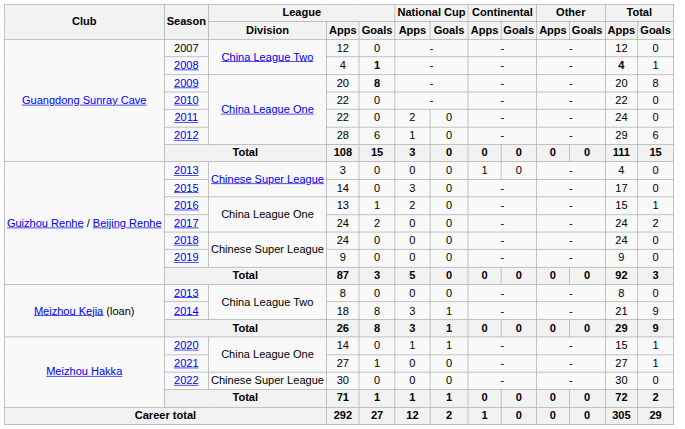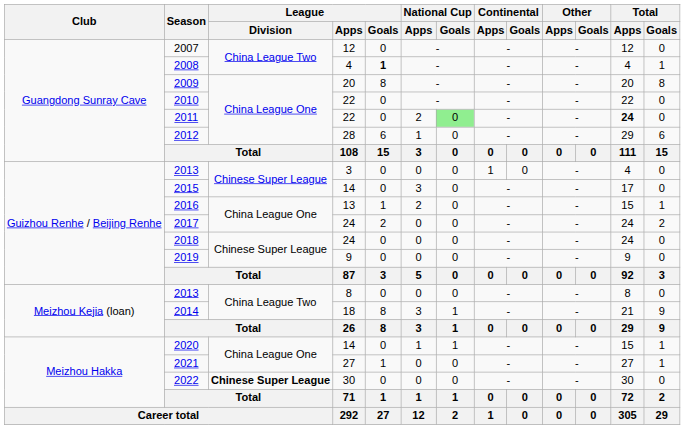2008 | Total / Apps: bold -> normal
2009 | League / Goals: bold -> normal
2011 | National Cup / Goals: no background -> lightgreen background
2011 | Total / Apps: normal -> bold
2022 | League / Division: normal -> bold
